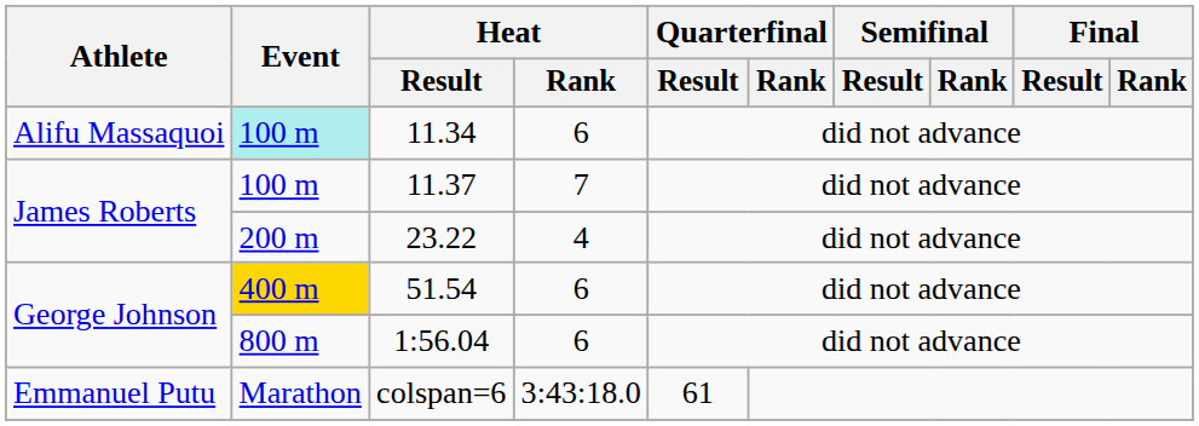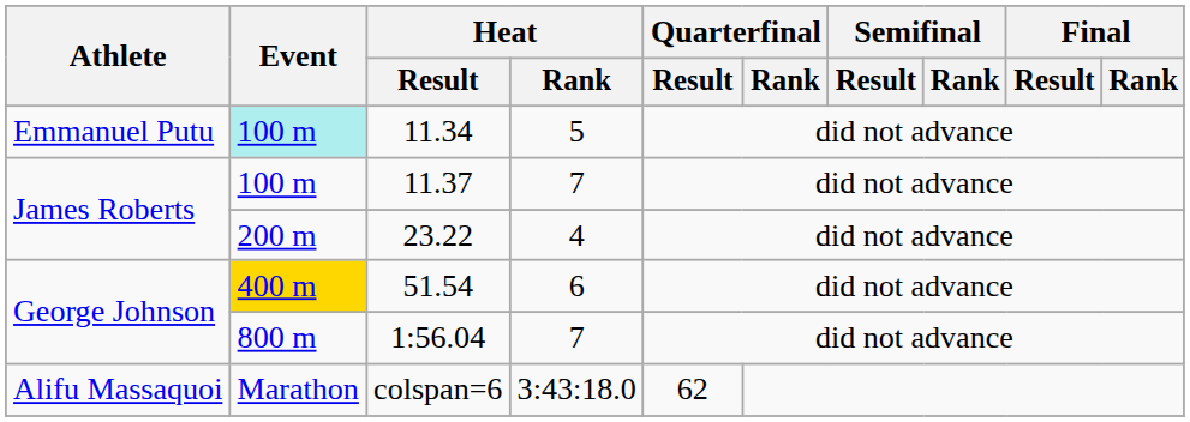11.34 | Athlete: Alifu Massaquoi -> Emmanuel Putu
11.34 | Heat / Rank: 6 -> 5
1:56.04 | Heat / Rank: 6 -> 7
colspan=6 | Athlete: Emmanuel Putu -> Alifu Massaquoi
colspan=6 | Quarterfinal / Result: 61 -> 62
